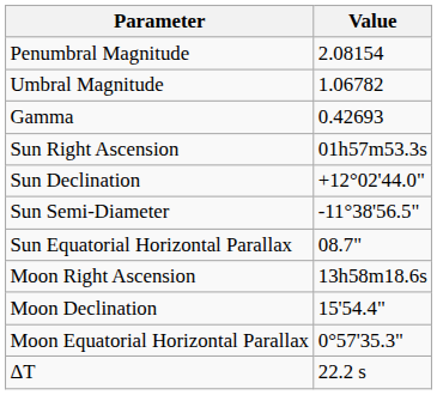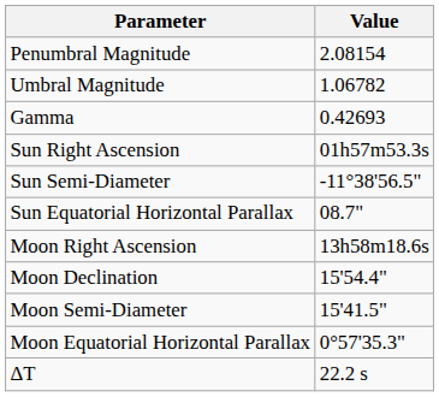- row: Sun Declination | +12°02'44.0"
+ row: Moon Semi-Diameter | 15'41.5"
